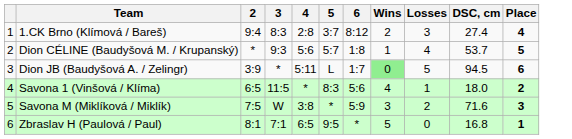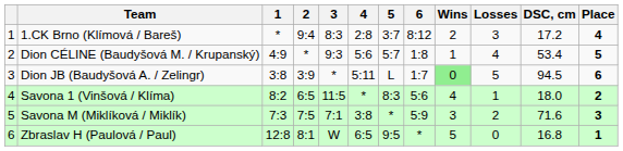+ column: 1 | * | 4:9 | 3:8 | 8:2 | 7:3 | 12:8
1.CK Brno (Klímová / Bareš) | DSC, cm: 27.4 -> 17.2
Dion CÉLINE (Baudyšová M. / Krupanský) | DSC, cm: 53.7 -> 53.4
Savona M (Miklíková / Miklík) | 3: W -> 7:1
Zbraslav H (Paulová / Paul) | 3: 7:1 -> W
